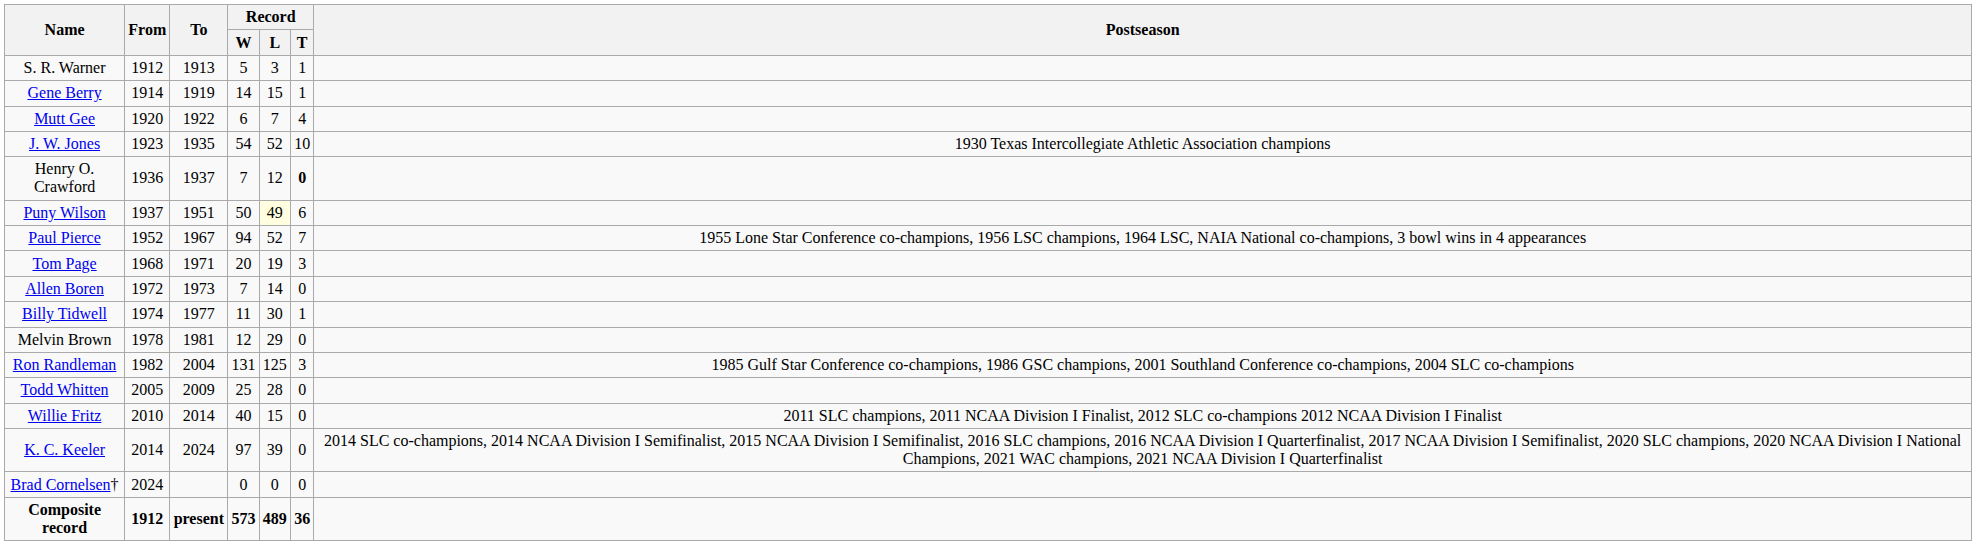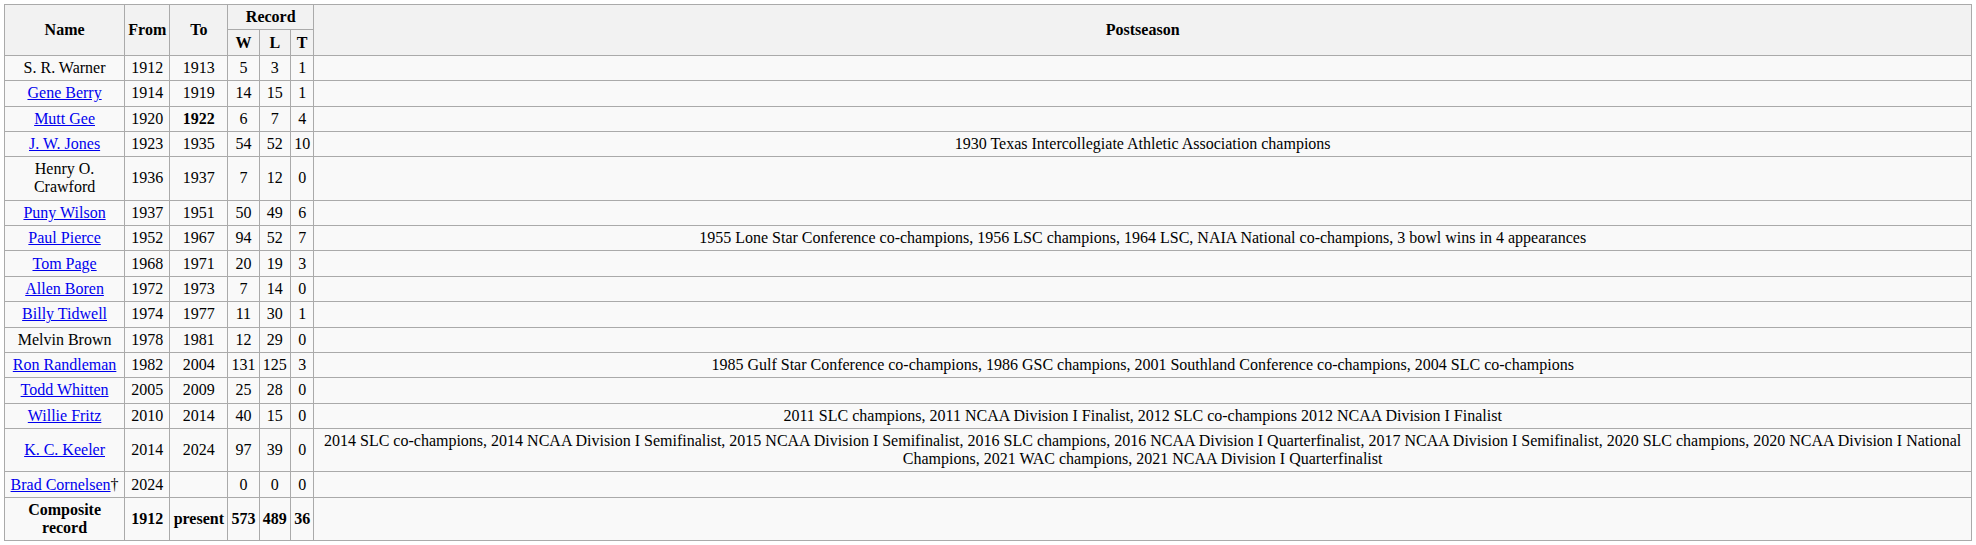Mutt Gee | To: normal -> bold
Henry O. Crawford | Record / T: bold -> normal
Puny Wilson | Record / L: lightyellow background -> no background
